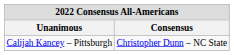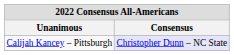Calijah Kancey – Pittsburgh | Consensus: no background -> lavender background
